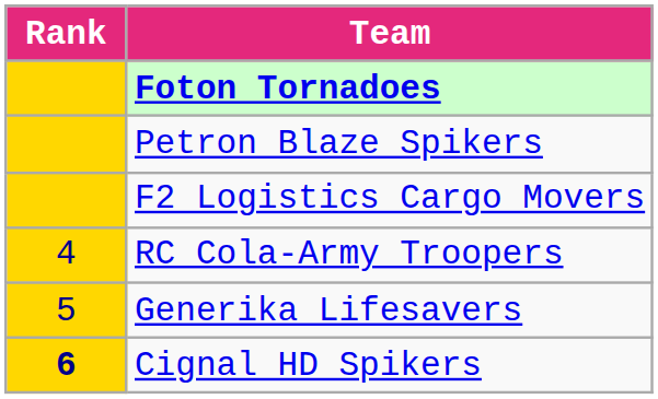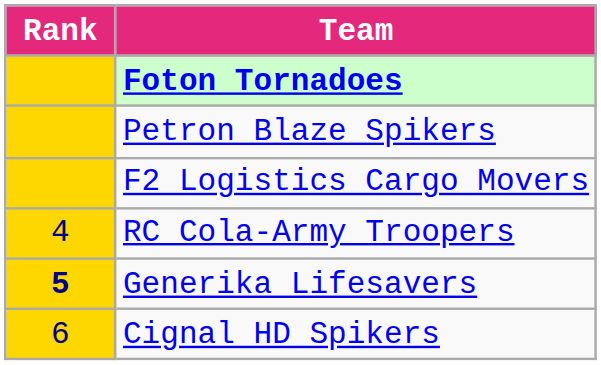Generika Lifesavers | Rank: normal -> bold
Cignal HD Spikers | Rank: bold -> normal
